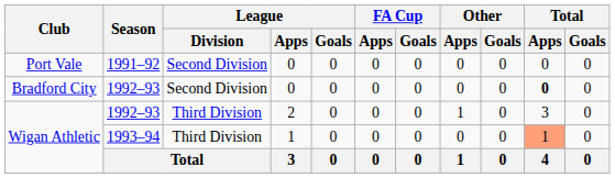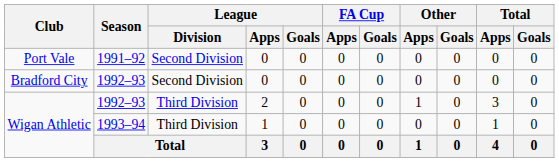Bradford City | Total / Apps: bold -> normal
Wigan Athletic / 1993–94 | Total / Apps: lightsalmon background -> no background
